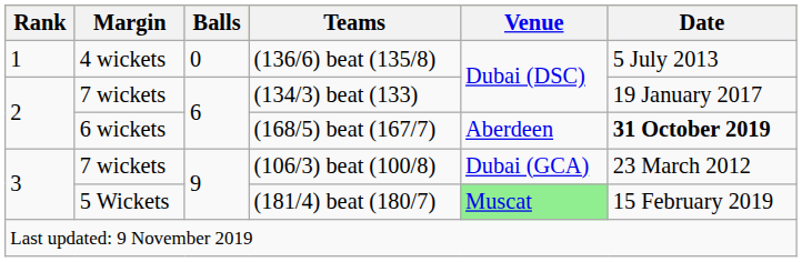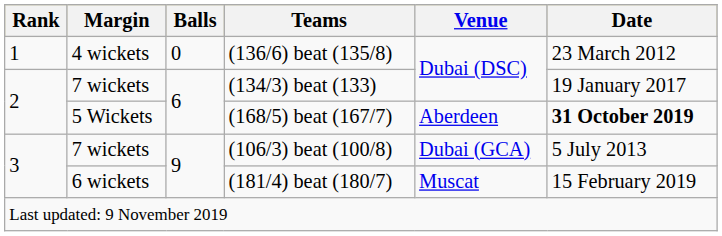(136/6) beat (135/8) | Date: 5 July 2013 -> 23 March 2012
(168/5) beat (167/7) | Margin: 6 wickets -> 5 Wickets
(106/3) beat (100/8) | Date: 23 March 2012 -> 5 July 2013
(181/4) beat (180/7) | Margin: 5 Wickets -> 6 wickets
(181/4) beat (180/7) | Venue: lightgreen background -> no background
